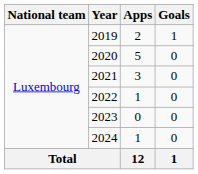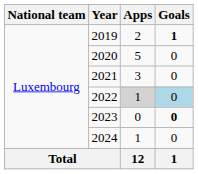2019 | Goals: normal -> bold
2022 | Apps: no background -> lightgrey background
2022 | Goals: no background -> lightblue background
2023 | Goals: normal -> bold
